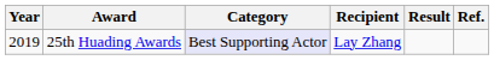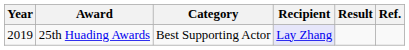25th Huading Awards | Category: lavender background -> no background
25th Huading Awards | Recipient: no background -> lavender background
